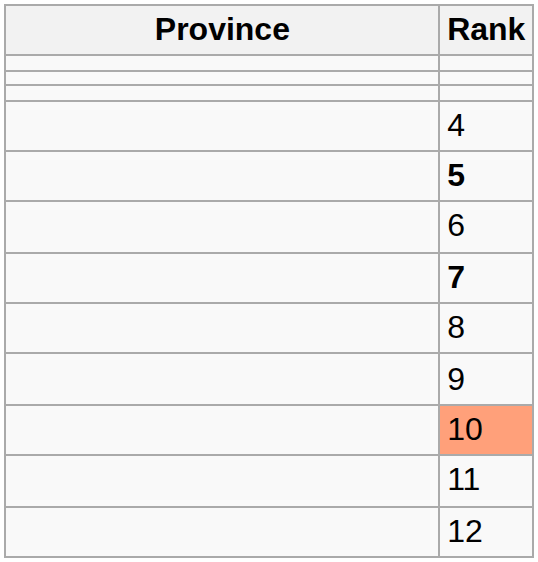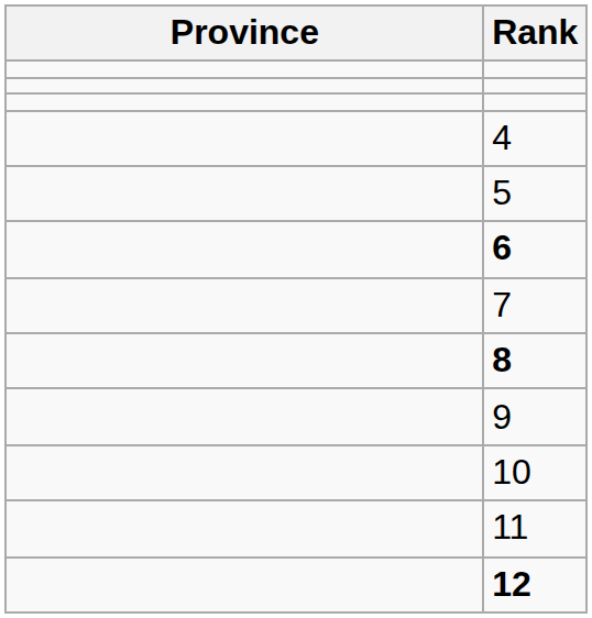row 6 | Rank: bold -> normal
row 7 | Rank: normal -> bold
row 8 | Rank: bold -> normal
row 9 | Rank: normal -> bold
row 11 | Rank: lightsalmon background -> no background
row 13 | Rank: normal -> bold
